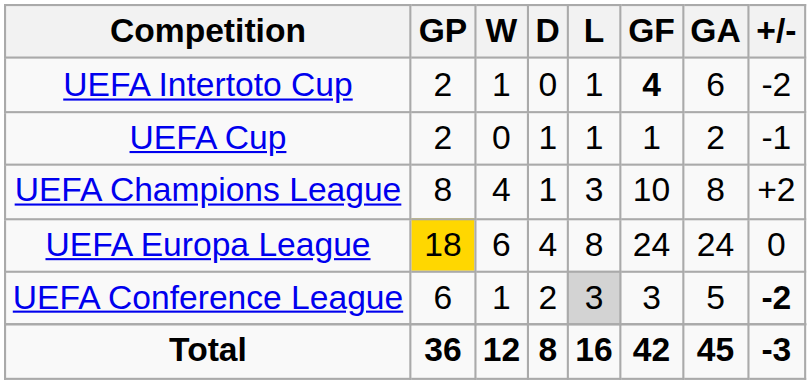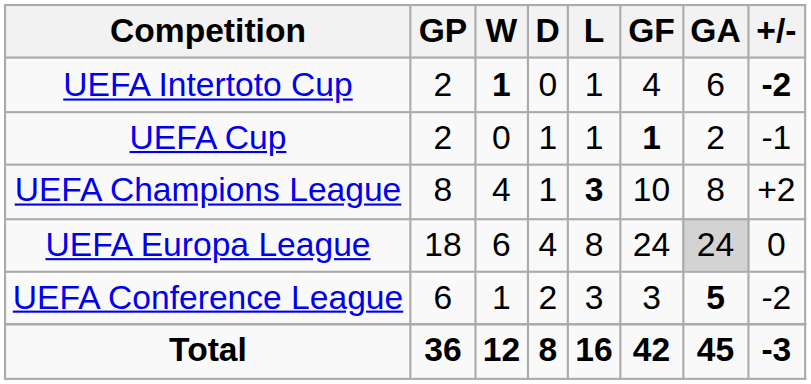UEFA Intertoto Cup | W: normal -> bold
UEFA Intertoto Cup | GF: bold -> normal
UEFA Intertoto Cup | +/-: normal -> bold
UEFA Cup | GF: normal -> bold
UEFA Champions League | L: normal -> bold
UEFA Europa League | GP: gold background -> no background
UEFA Europa League | GA: no background -> lightgrey background
UEFA Conference League | L: lightgrey background -> no background
UEFA Conference League | GA: normal -> bold
UEFA Conference League | +/-: bold -> normal
